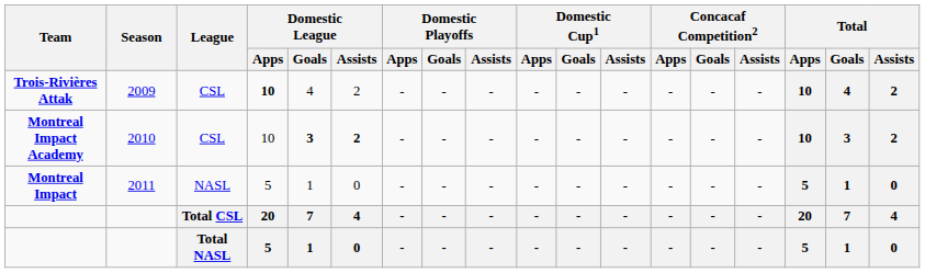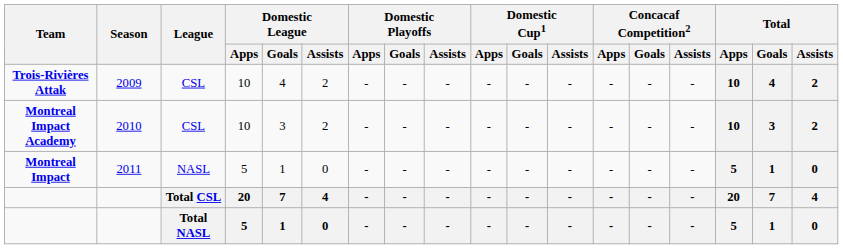Trois-Rivières Attak | Domestic League / Apps: bold -> normal
Montreal Impact Academy | Domestic League / Goals: bold -> normal
Montreal Impact Academy | Domestic League / Assists: bold -> normal
